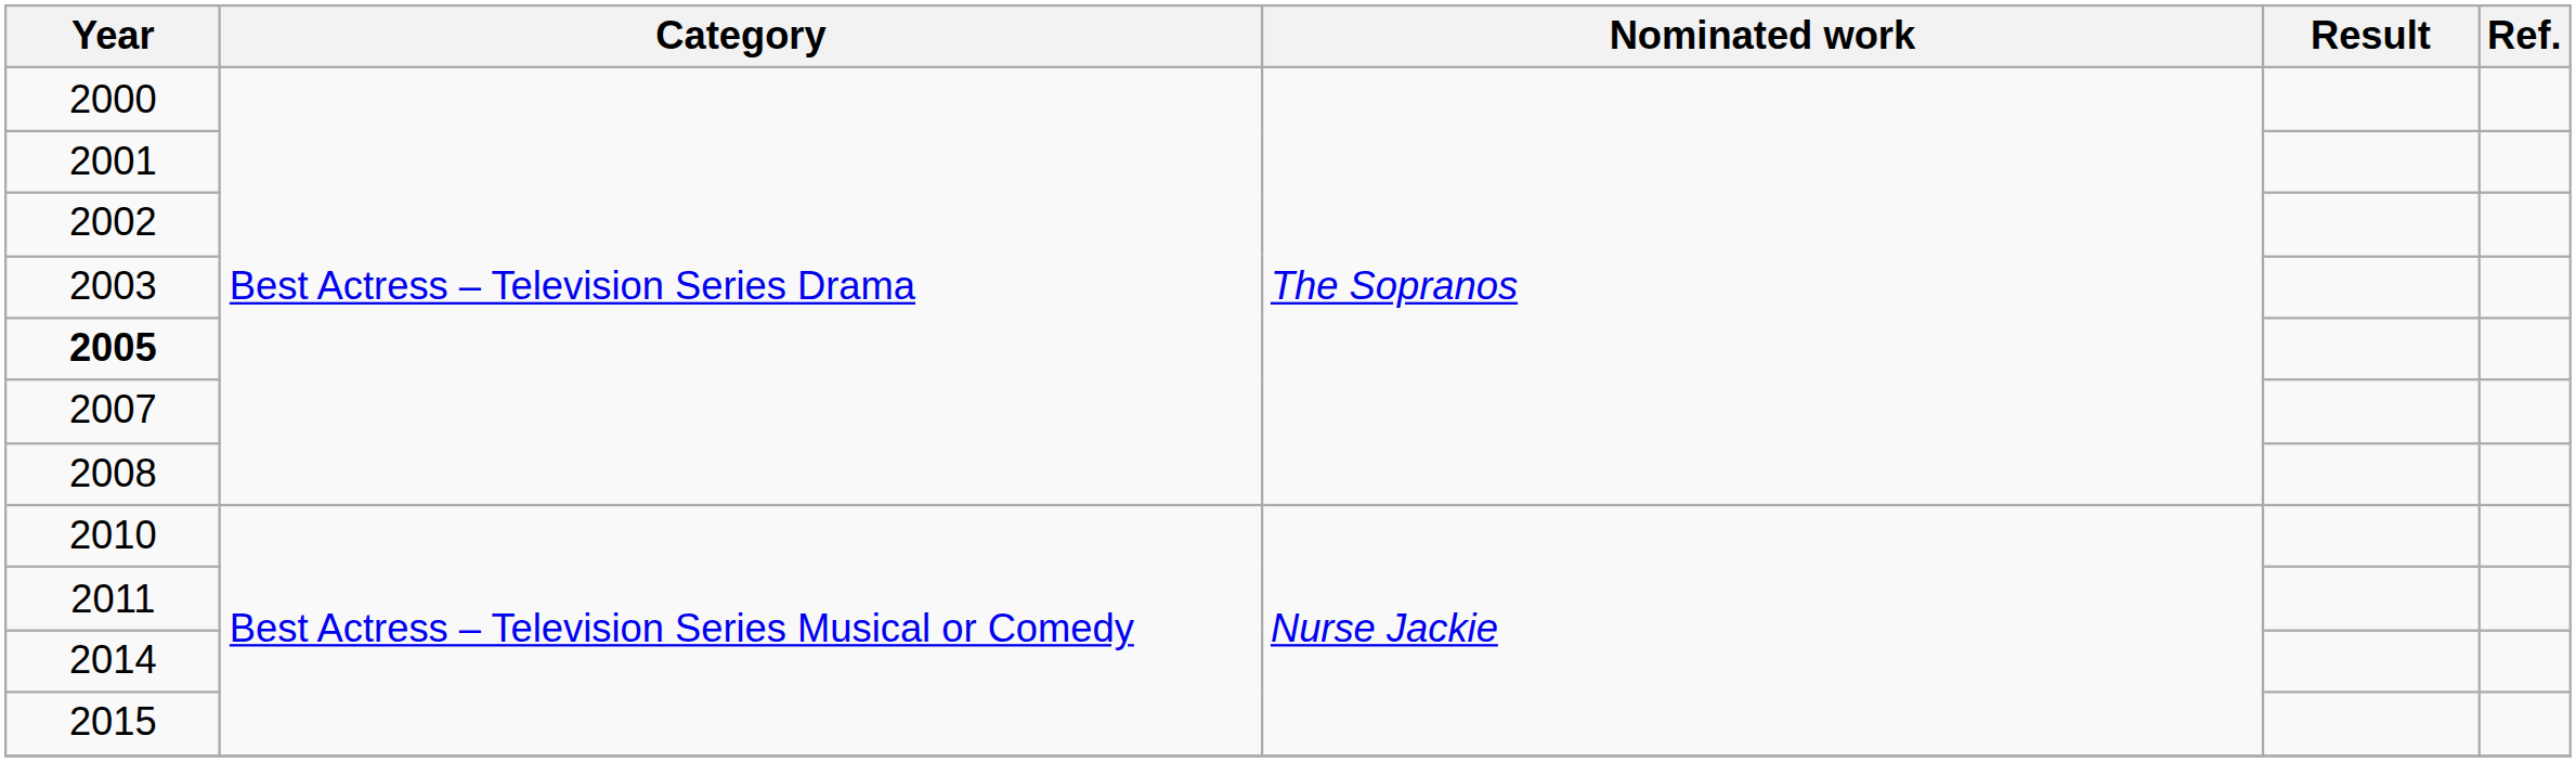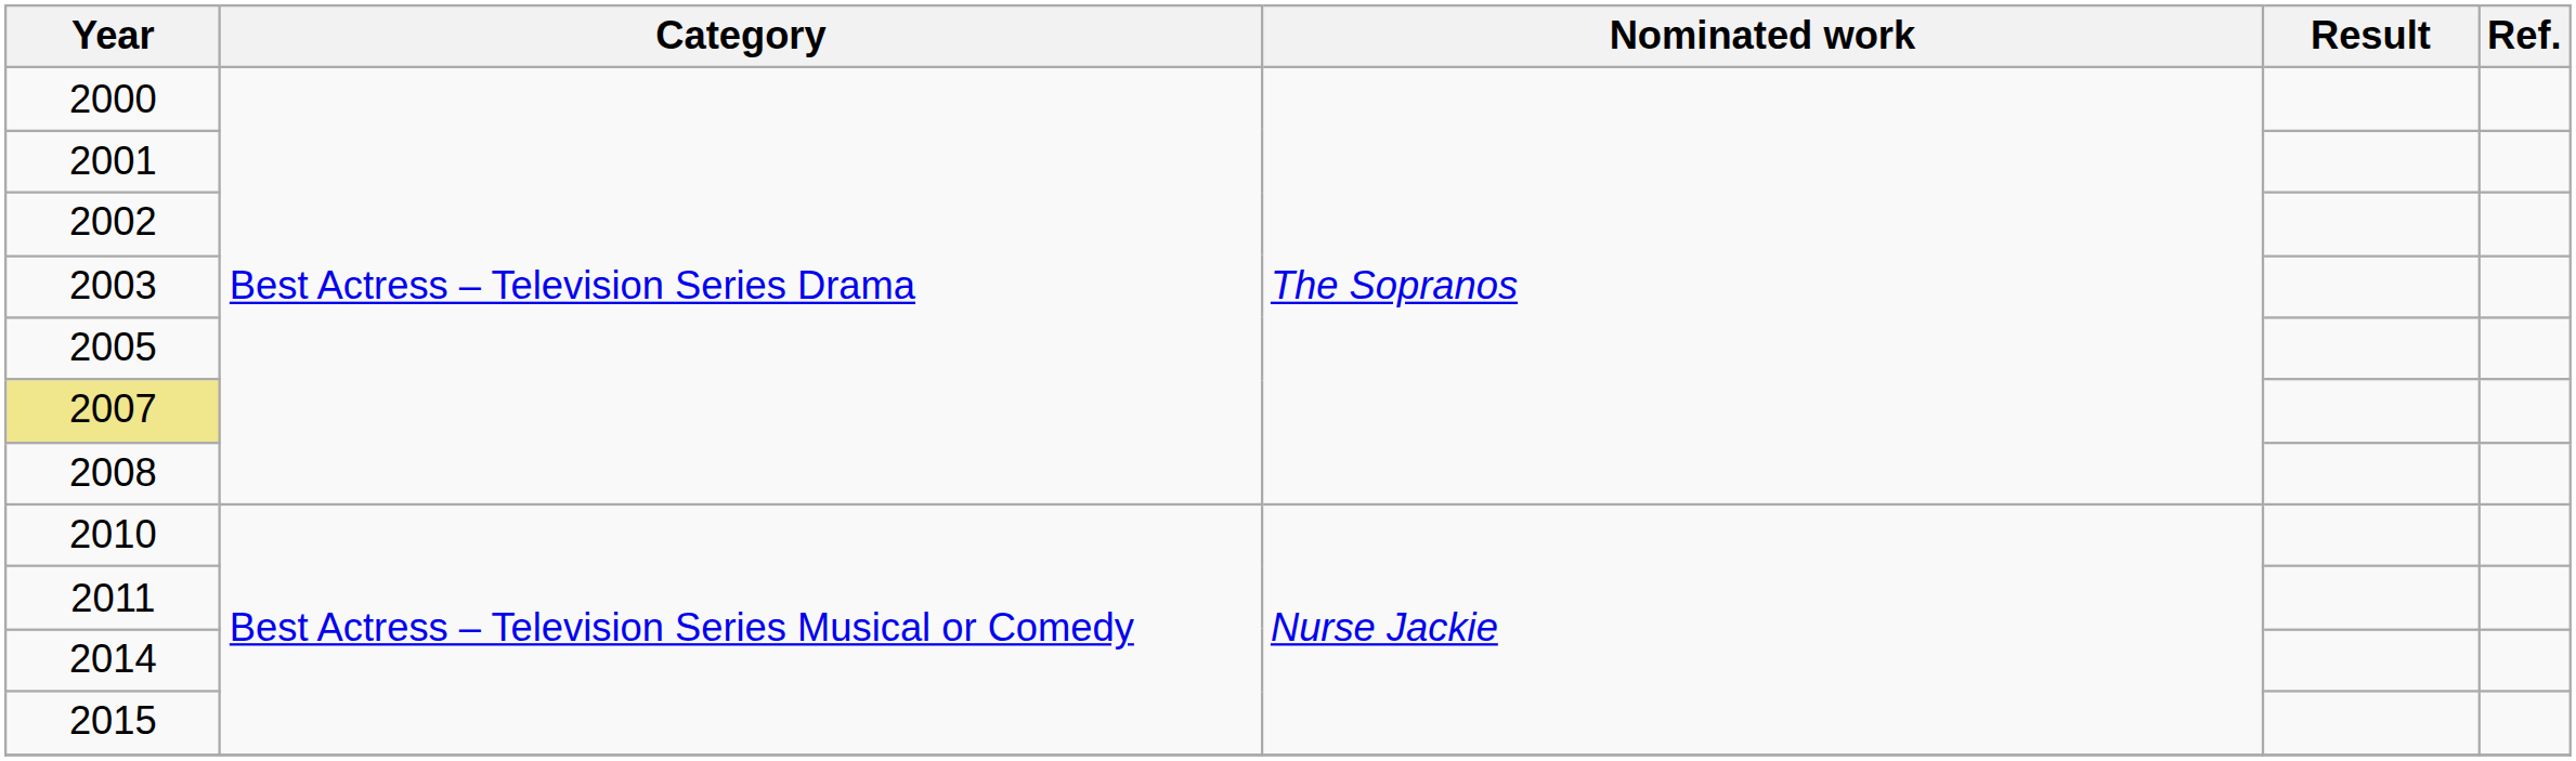2005 | Year: bold -> normal
2007 | Year: no background -> khaki background
